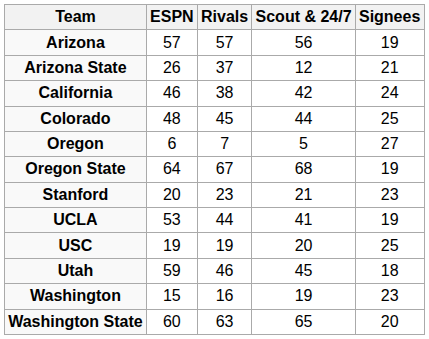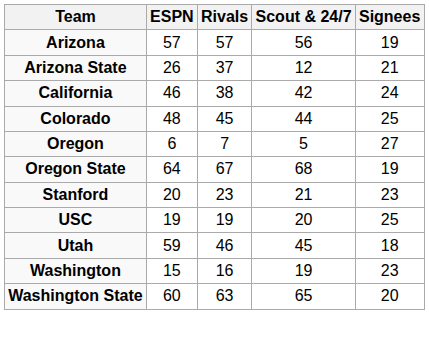- row: UCLA | 53 | 44 | 41 | 19
